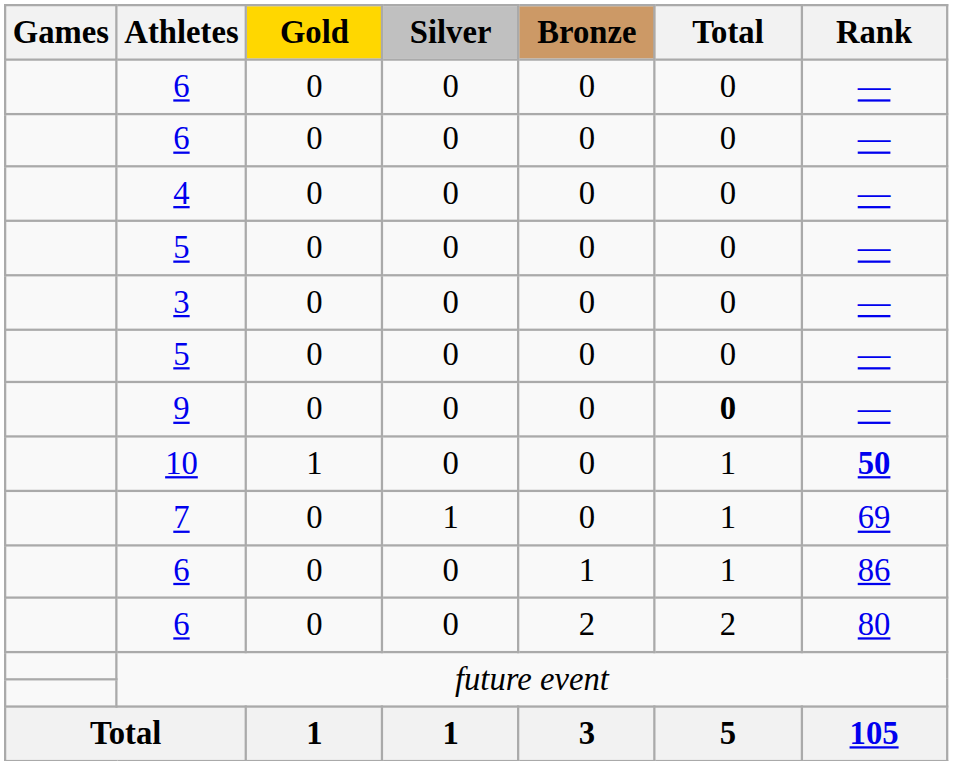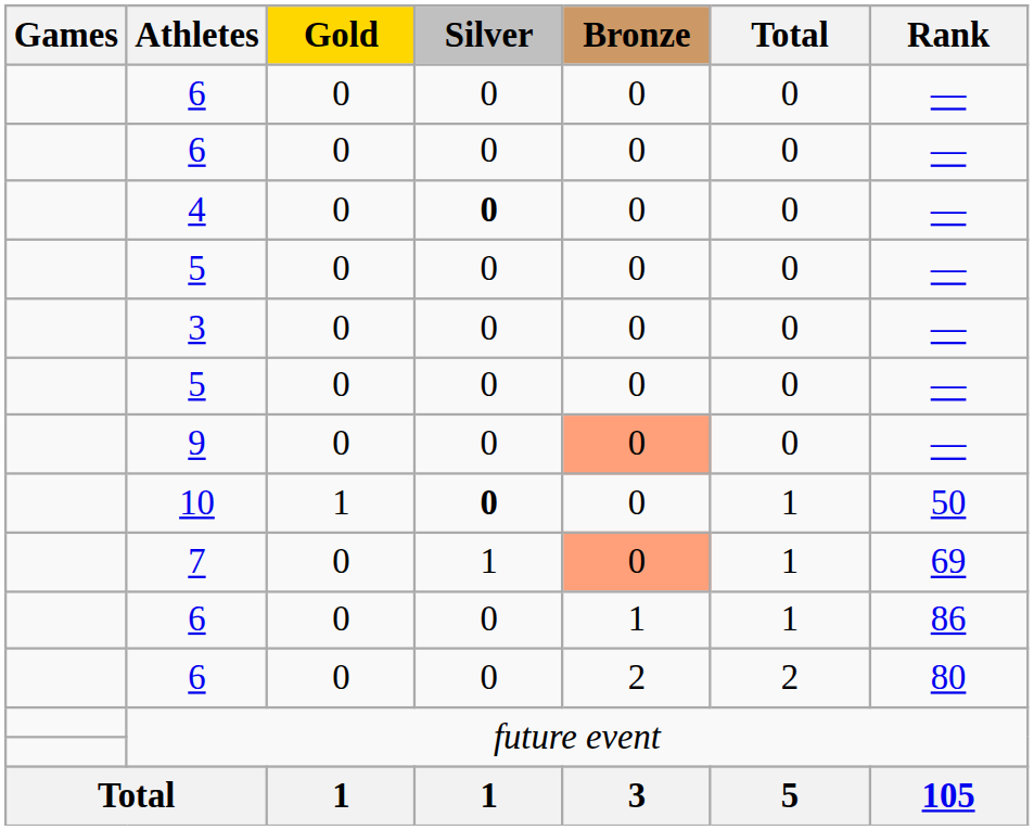4 | Silver: normal -> bold
9 | Bronze: no background -> lightsalmon background
9 | Total: bold -> normal
10 | Silver: normal -> bold
10 | Rank: bold -> normal
7 | Bronze: no background -> lightsalmon background
